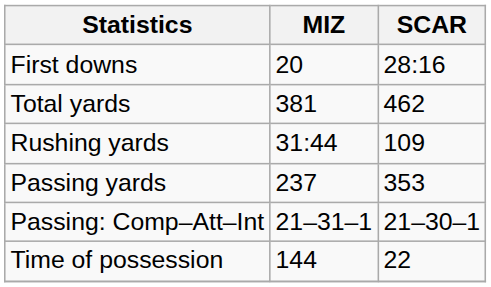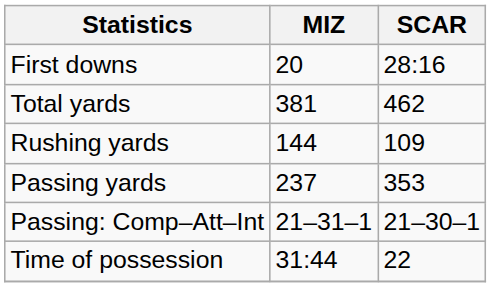Rushing yards | MIZ: 31:44 -> 144
Time of possession | MIZ: 144 -> 31:44
